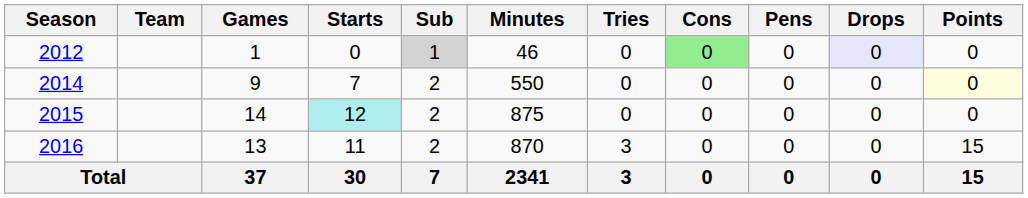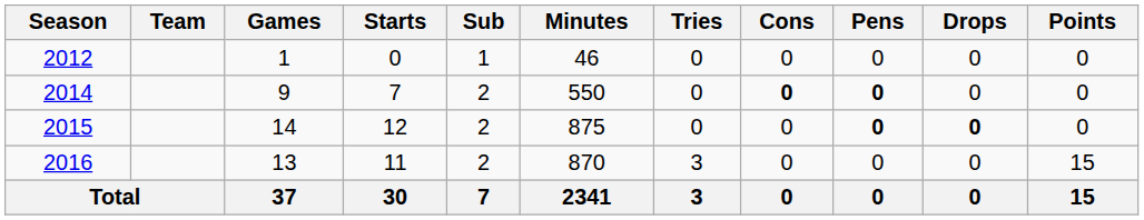2012 | Sub: lightgrey background -> no background
2012 | Cons: lightgreen background -> no background
2012 | Drops: lavender background -> no background
2014 | Cons: normal -> bold
2014 | Pens: normal -> bold
2014 | Points: lightyellow background -> no background
2015 | Starts: paleturquoise background -> no background
2015 | Pens: normal -> bold
2015 | Drops: normal -> bold
